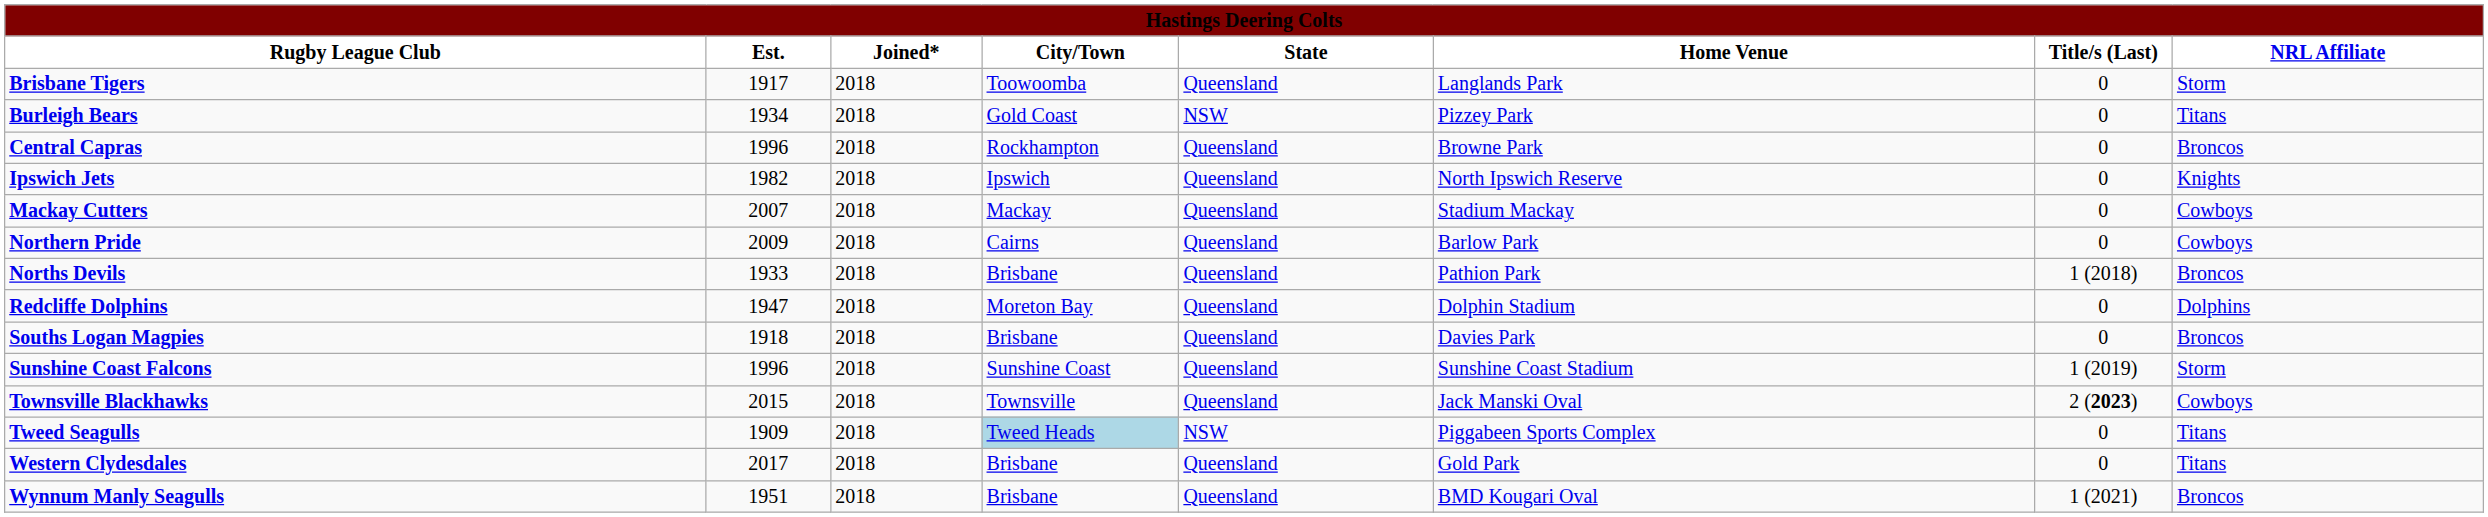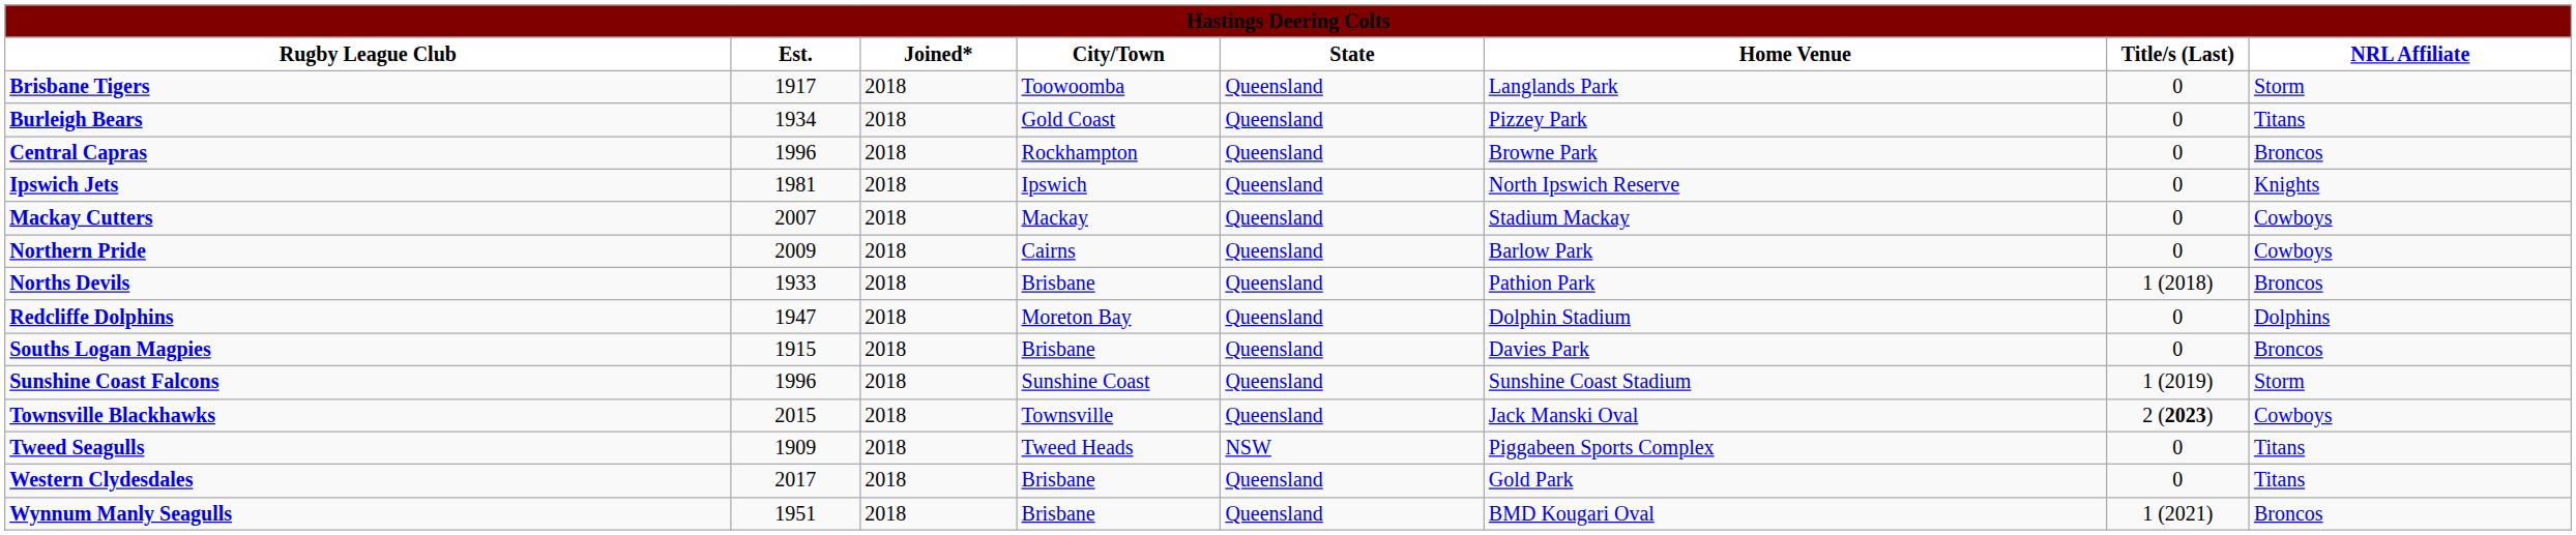Burleigh Bears | State: NSW -> Queensland
Ipswich Jets | Est.: 1982 -> 1981
Souths Logan Magpies | Est.: 1918 -> 1915
Tweed Seagulls | City/Town: lightblue background -> no background
